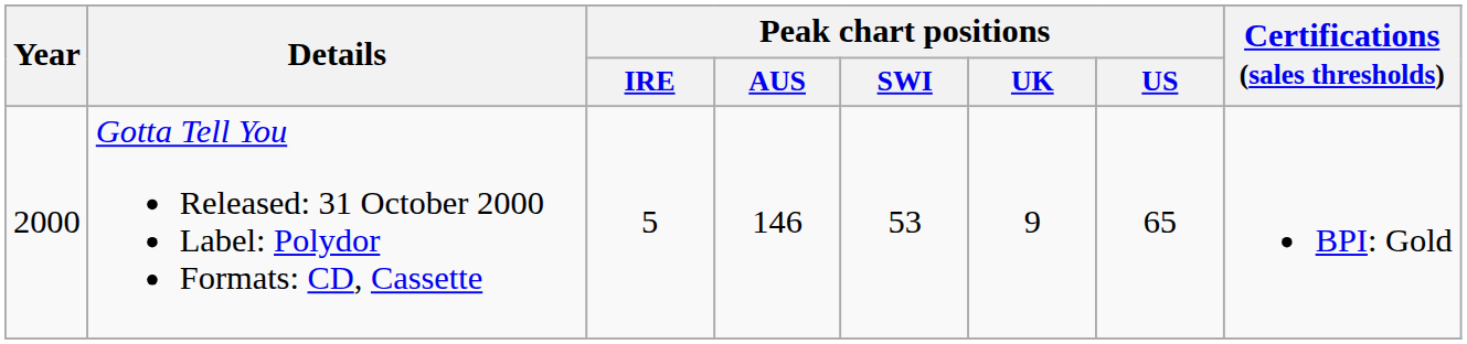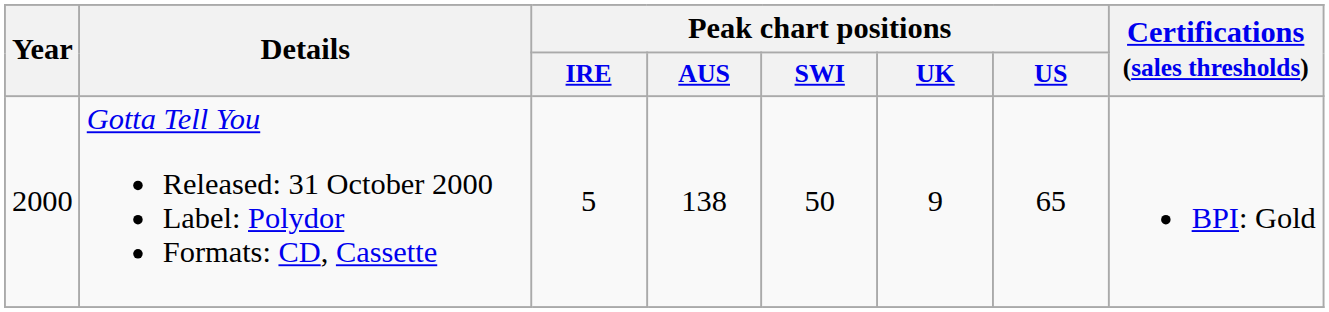row 3 | Peak chart positions / AUS: 146 -> 138
row 3 | Peak chart positions / SWI: 53 -> 50
